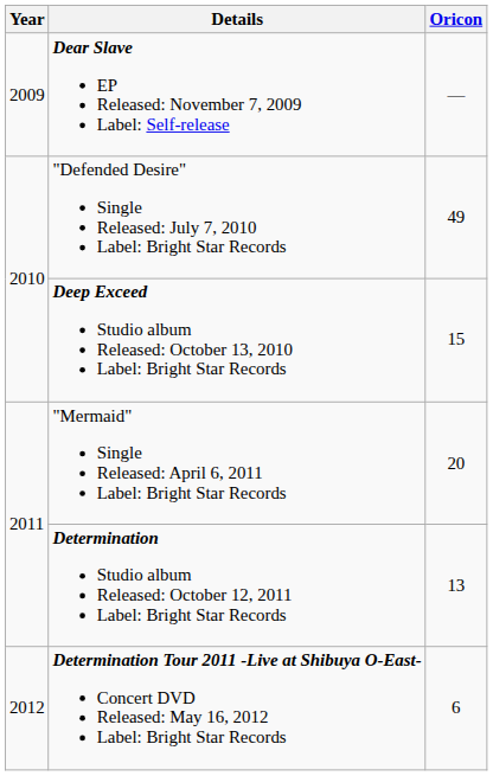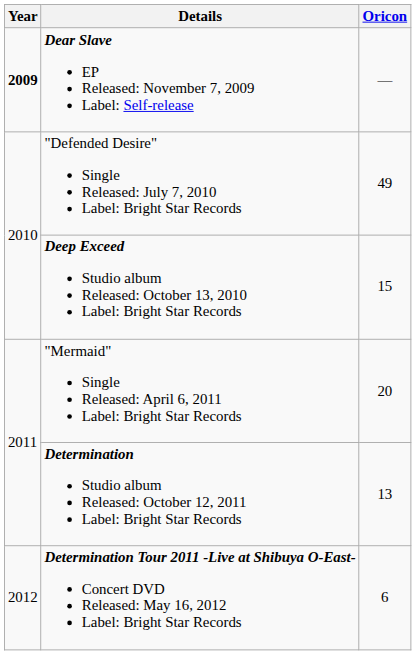Dear Slave EP Released: November 7, 2009 Label: Self-release | Year: normal -> bold
